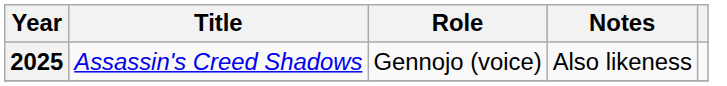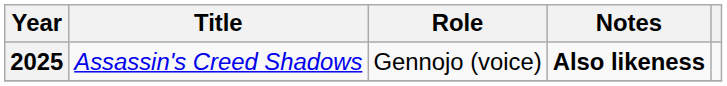2025 | Notes: normal -> bold
